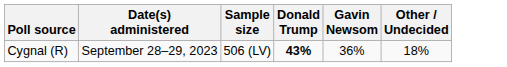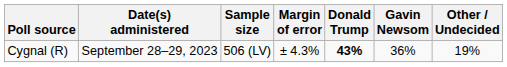+ column: Margin of error | ± 4.3%
Cygnal (R) | Other / Undecided: 18% -> 19%
